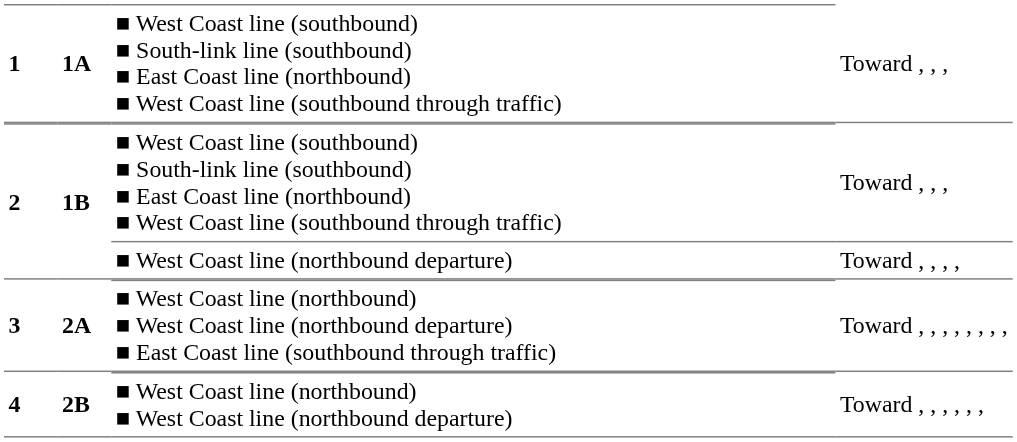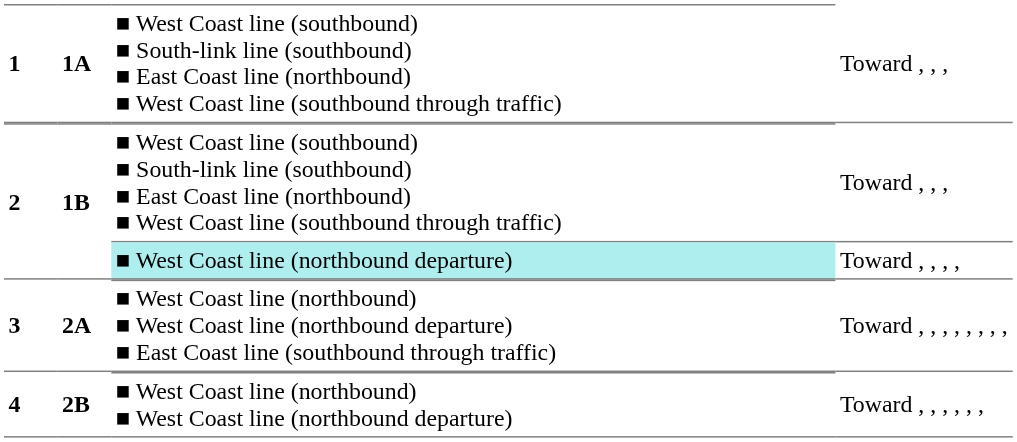■ West Coast line (northbound departure) | column 3: no background -> paleturquoise background
